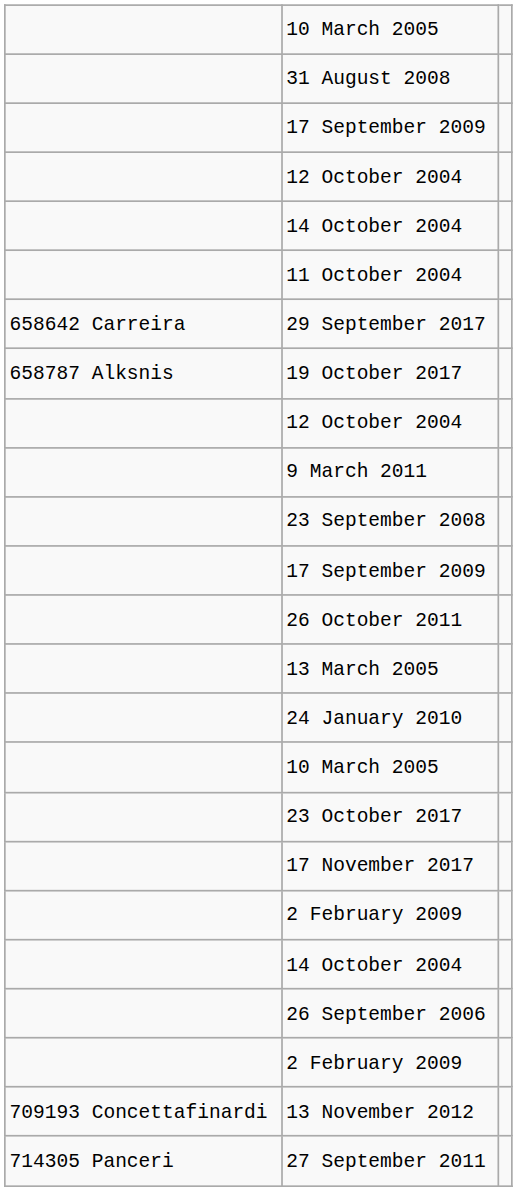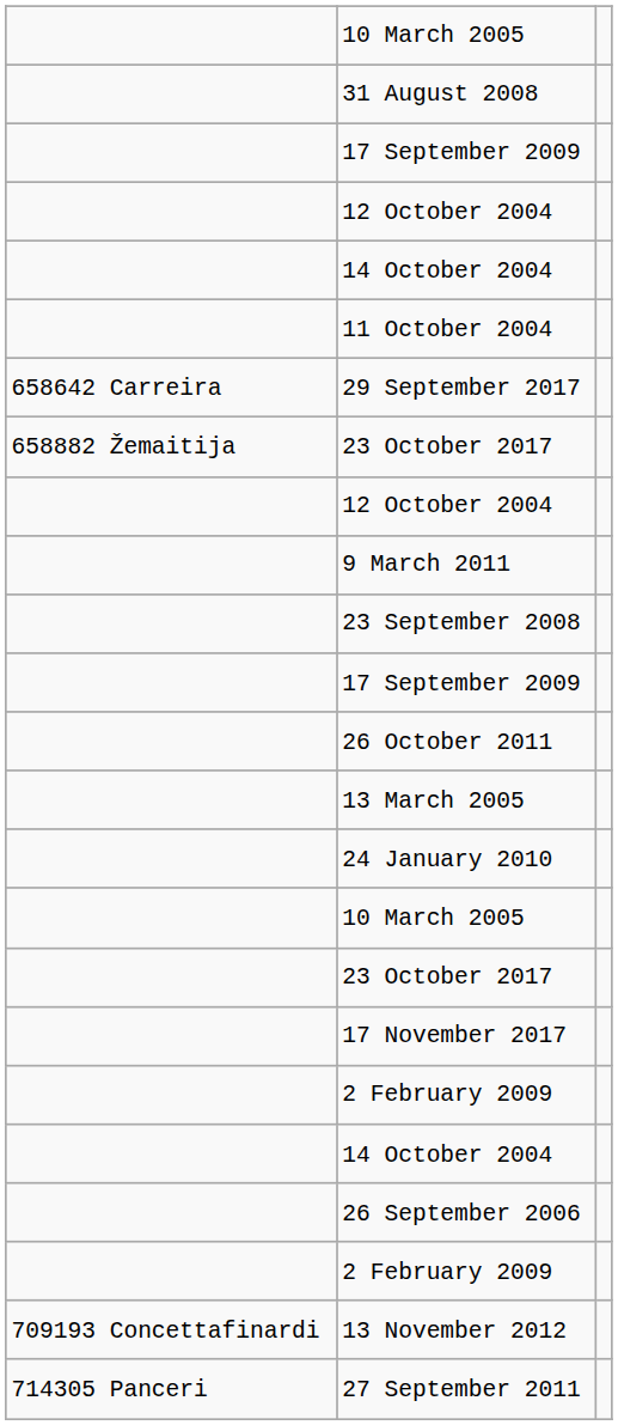- row: 658787 Alksnis | 19 October 2017
+ row: 658882 Žemaitija | 23 October 2017
